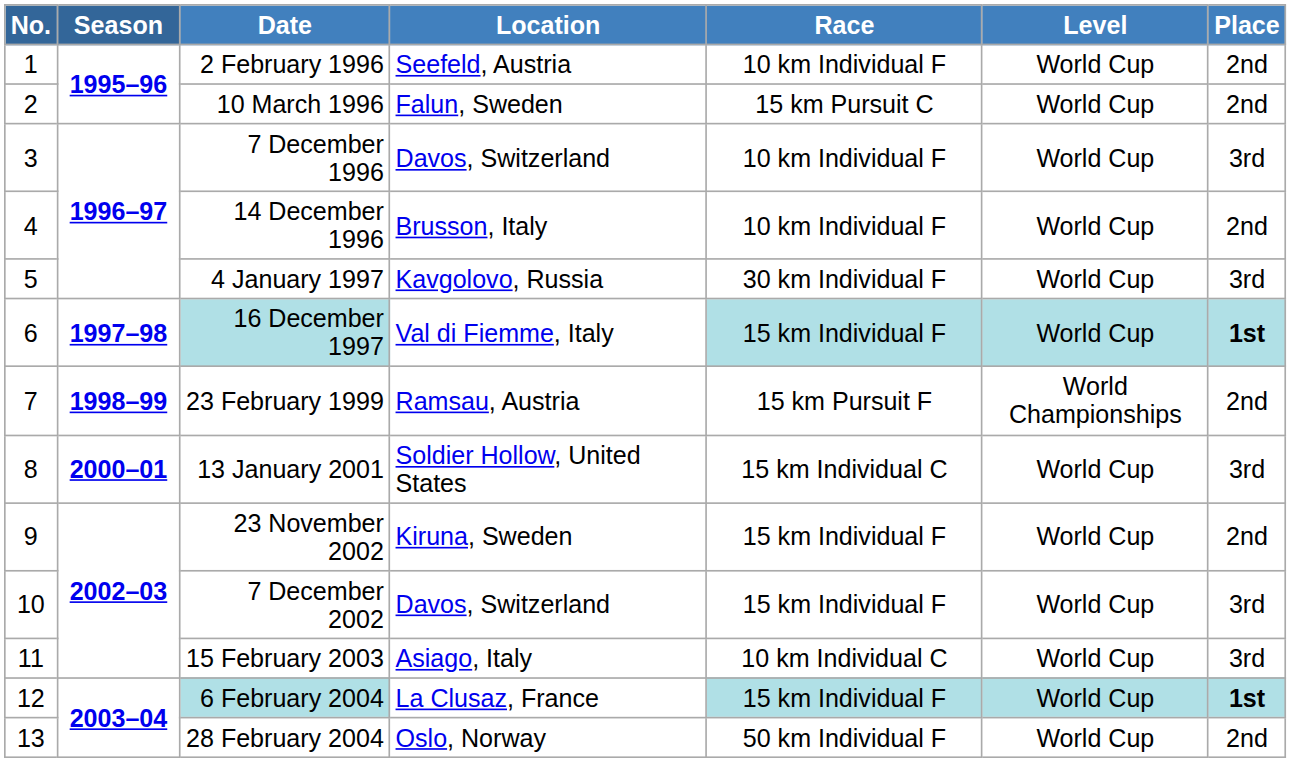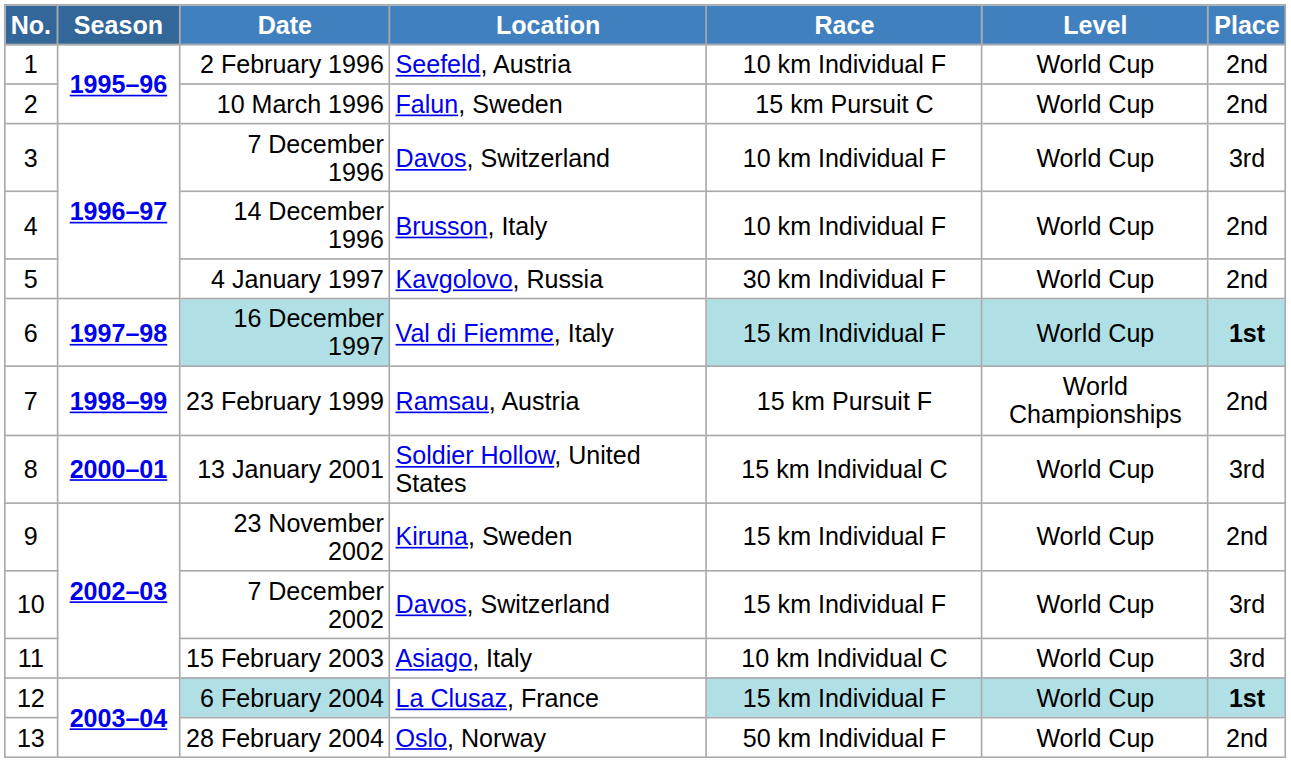4 January 1997 | Place: 3rd -> 2nd
